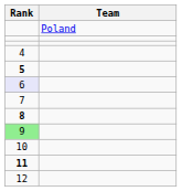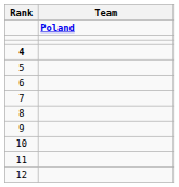row 2 | Team: normal -> bold
row 5 | Rank: normal -> bold
row 6 | Rank: bold -> normal
row 7 | Rank: lavender background -> no background
row 9 | Rank: bold -> normal
row 10 | Rank: lightgreen background -> no background
row 12 | Rank: bold -> normal
